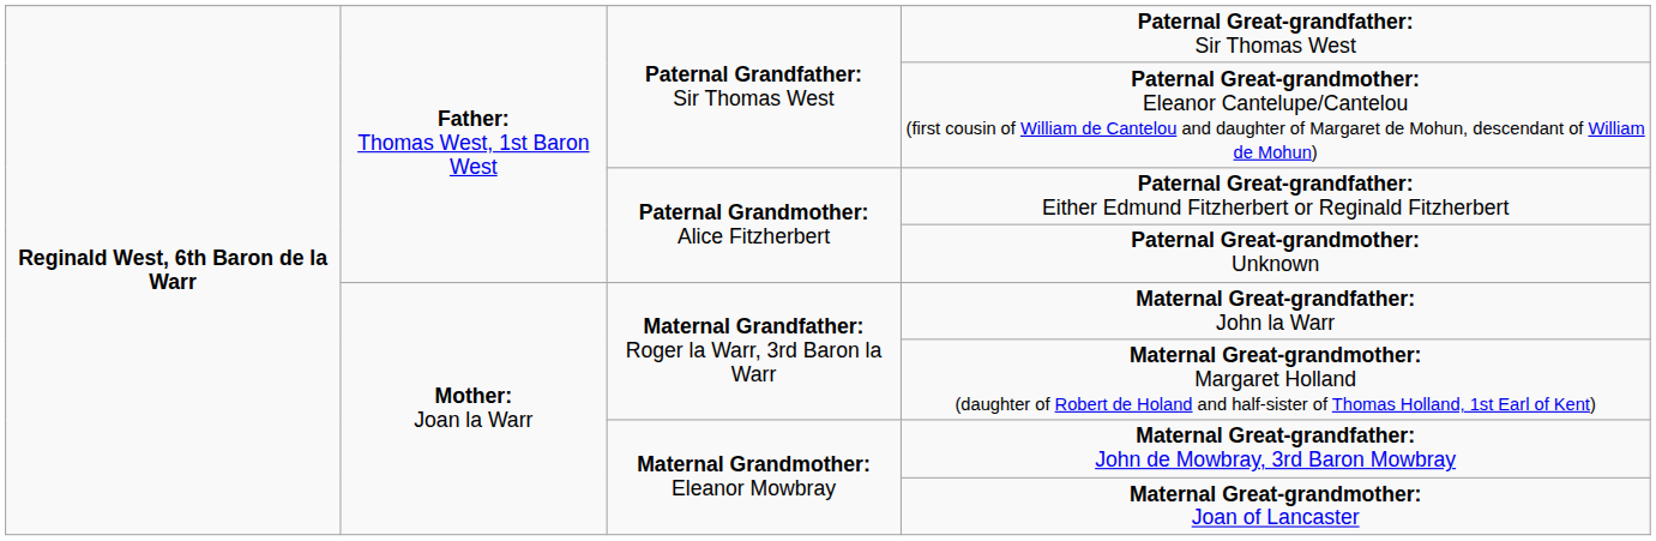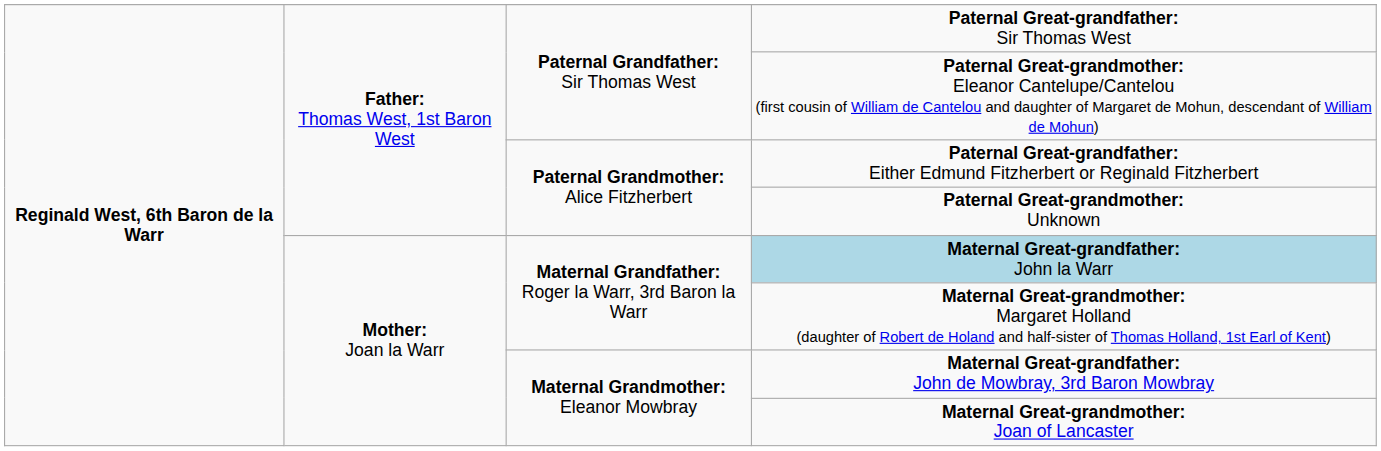Maternal Great-grandfather: John la Warr | column 4: no background -> lightblue background
